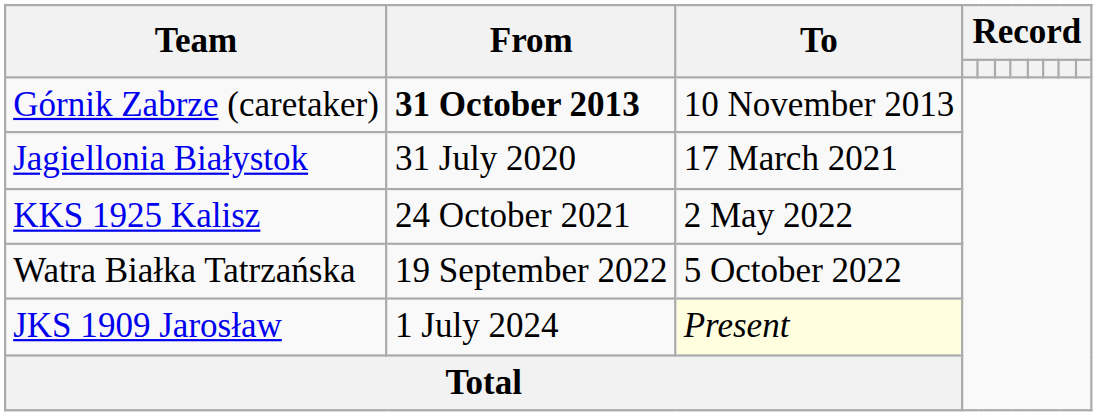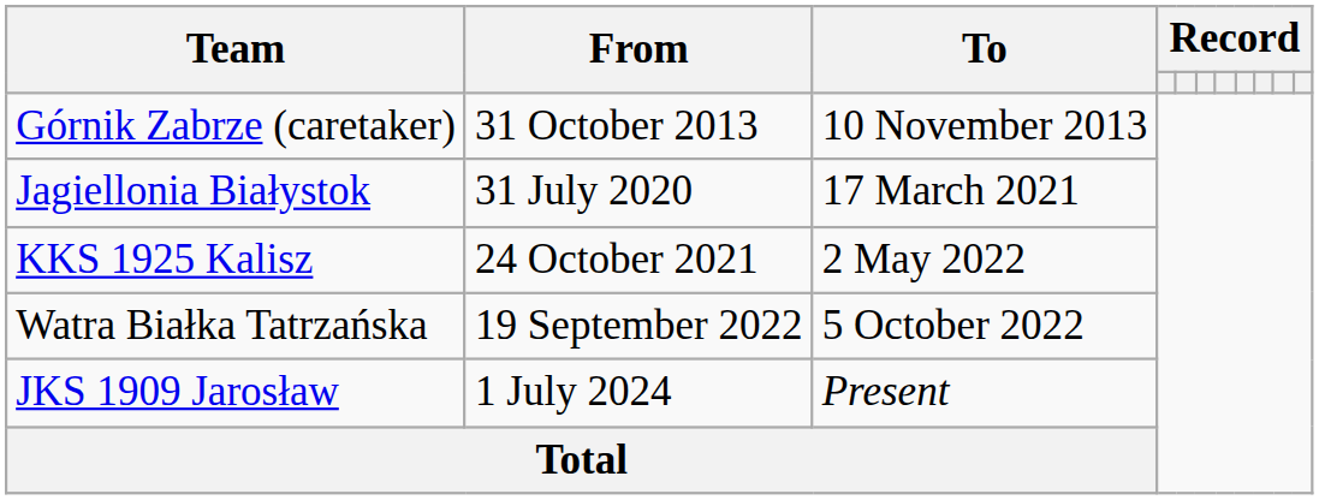Górnik Zabrze (caretaker) | From: bold -> normal
JKS 1909 Jarosław | To: lightyellow background -> no background
